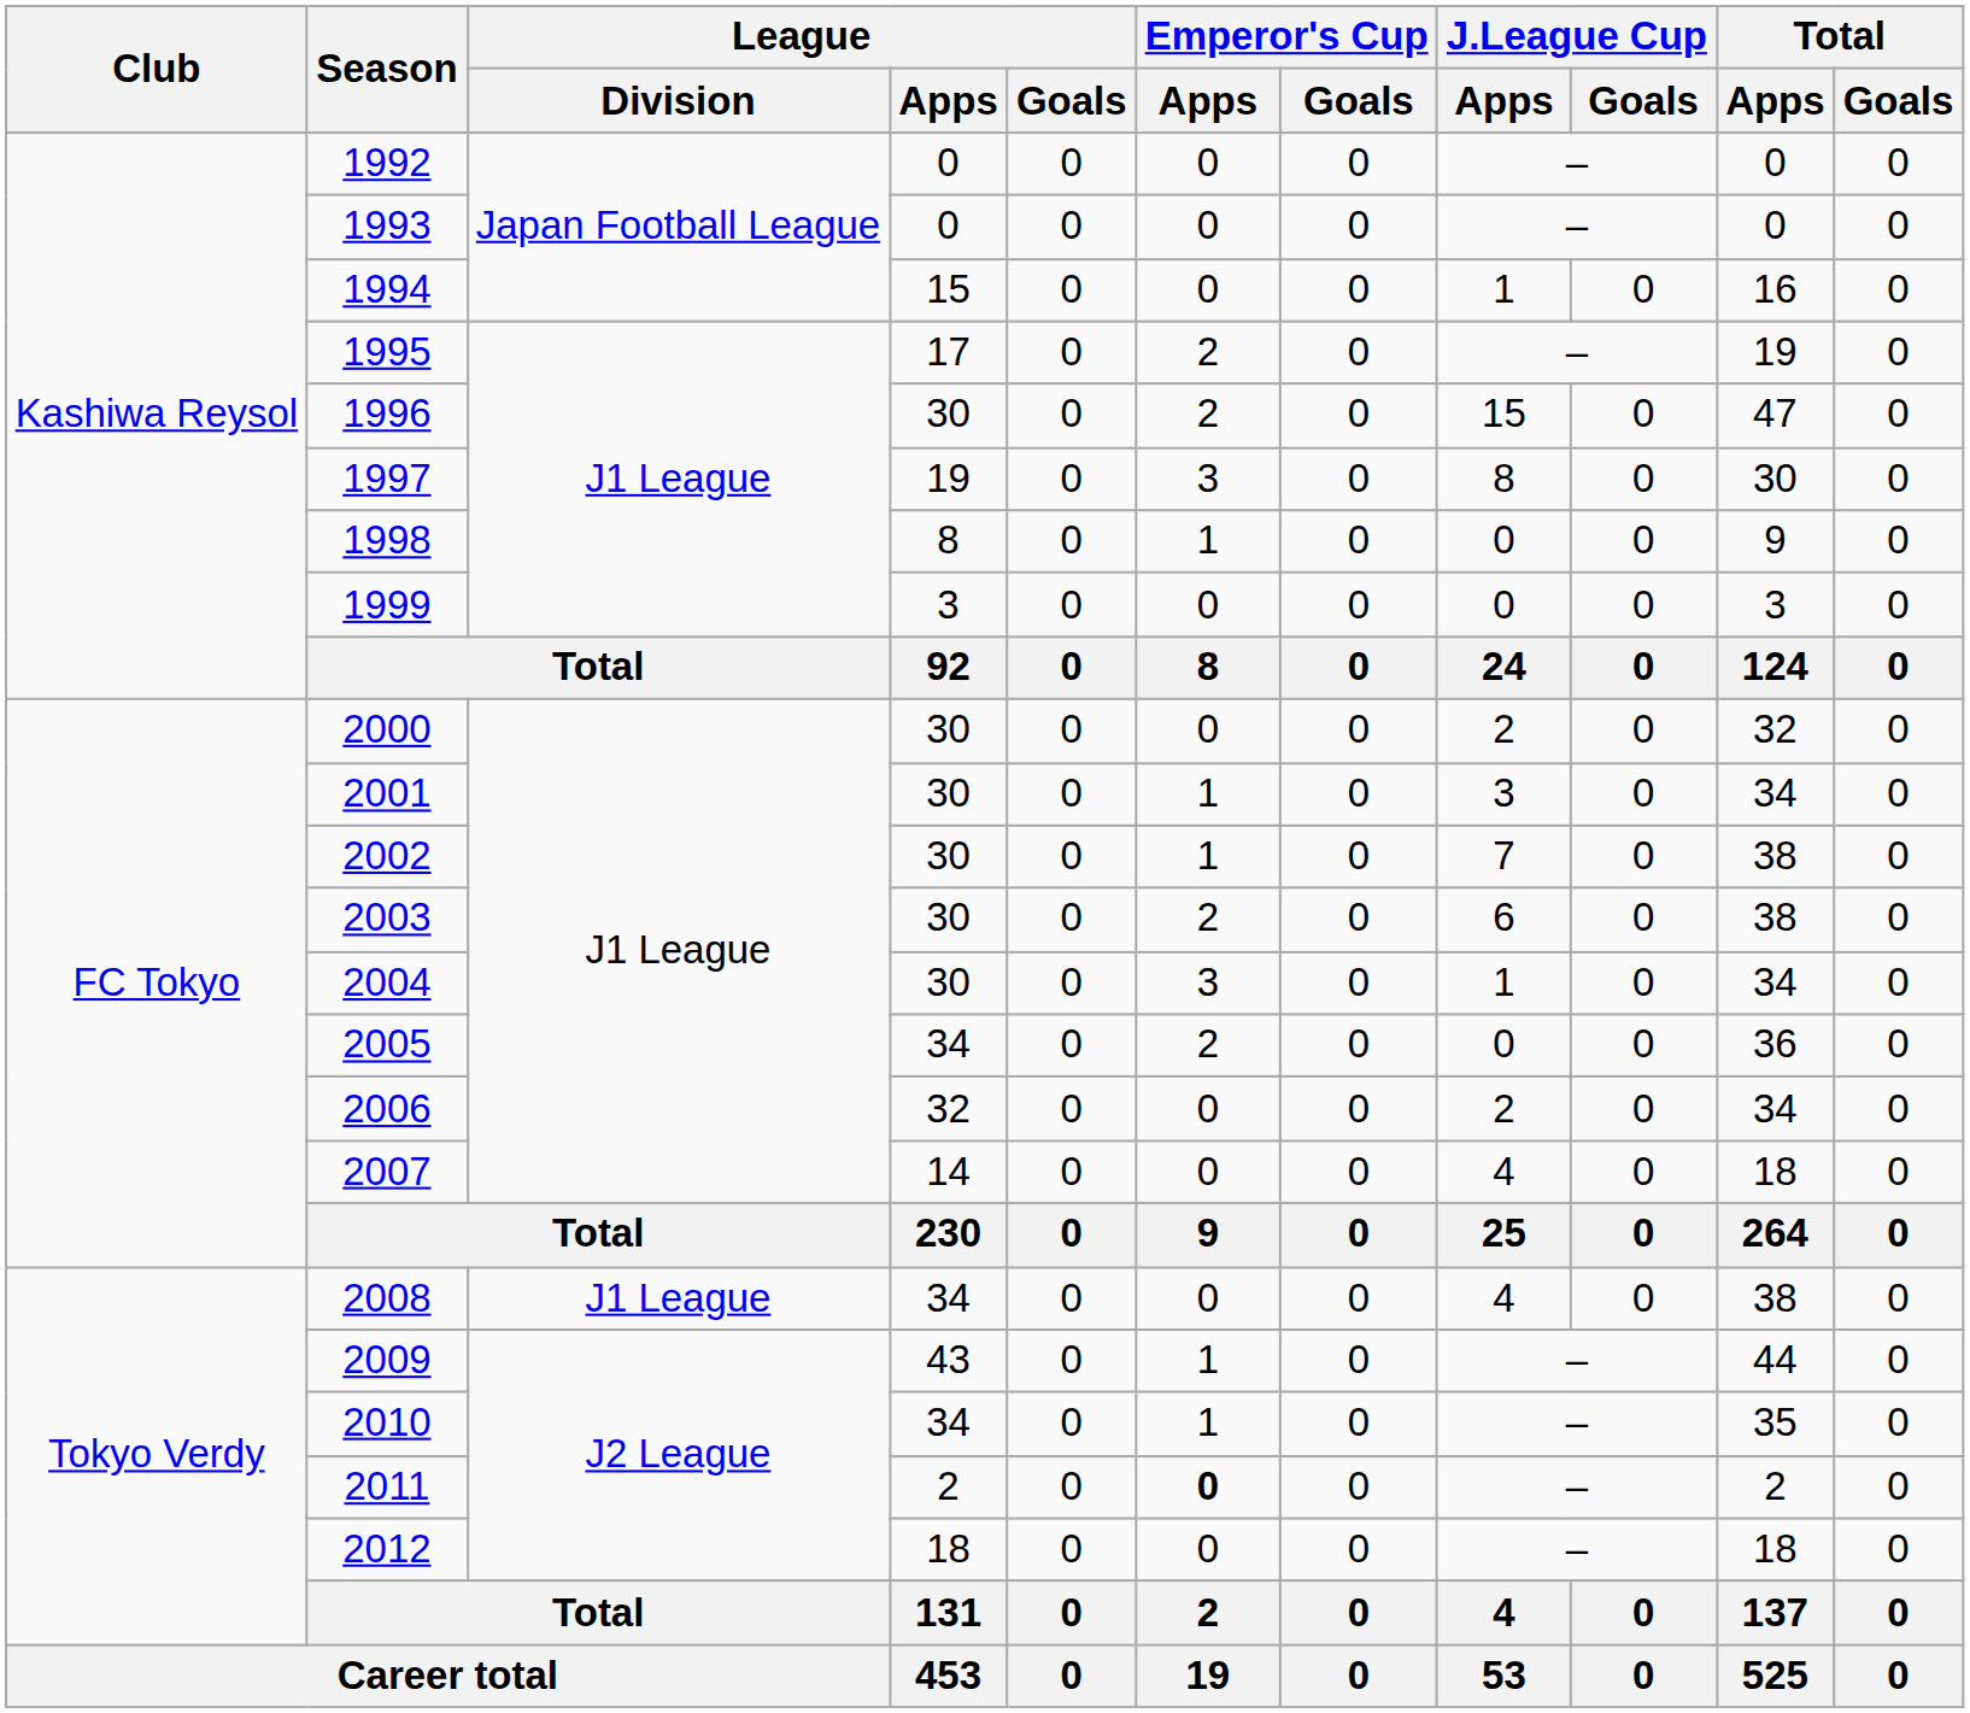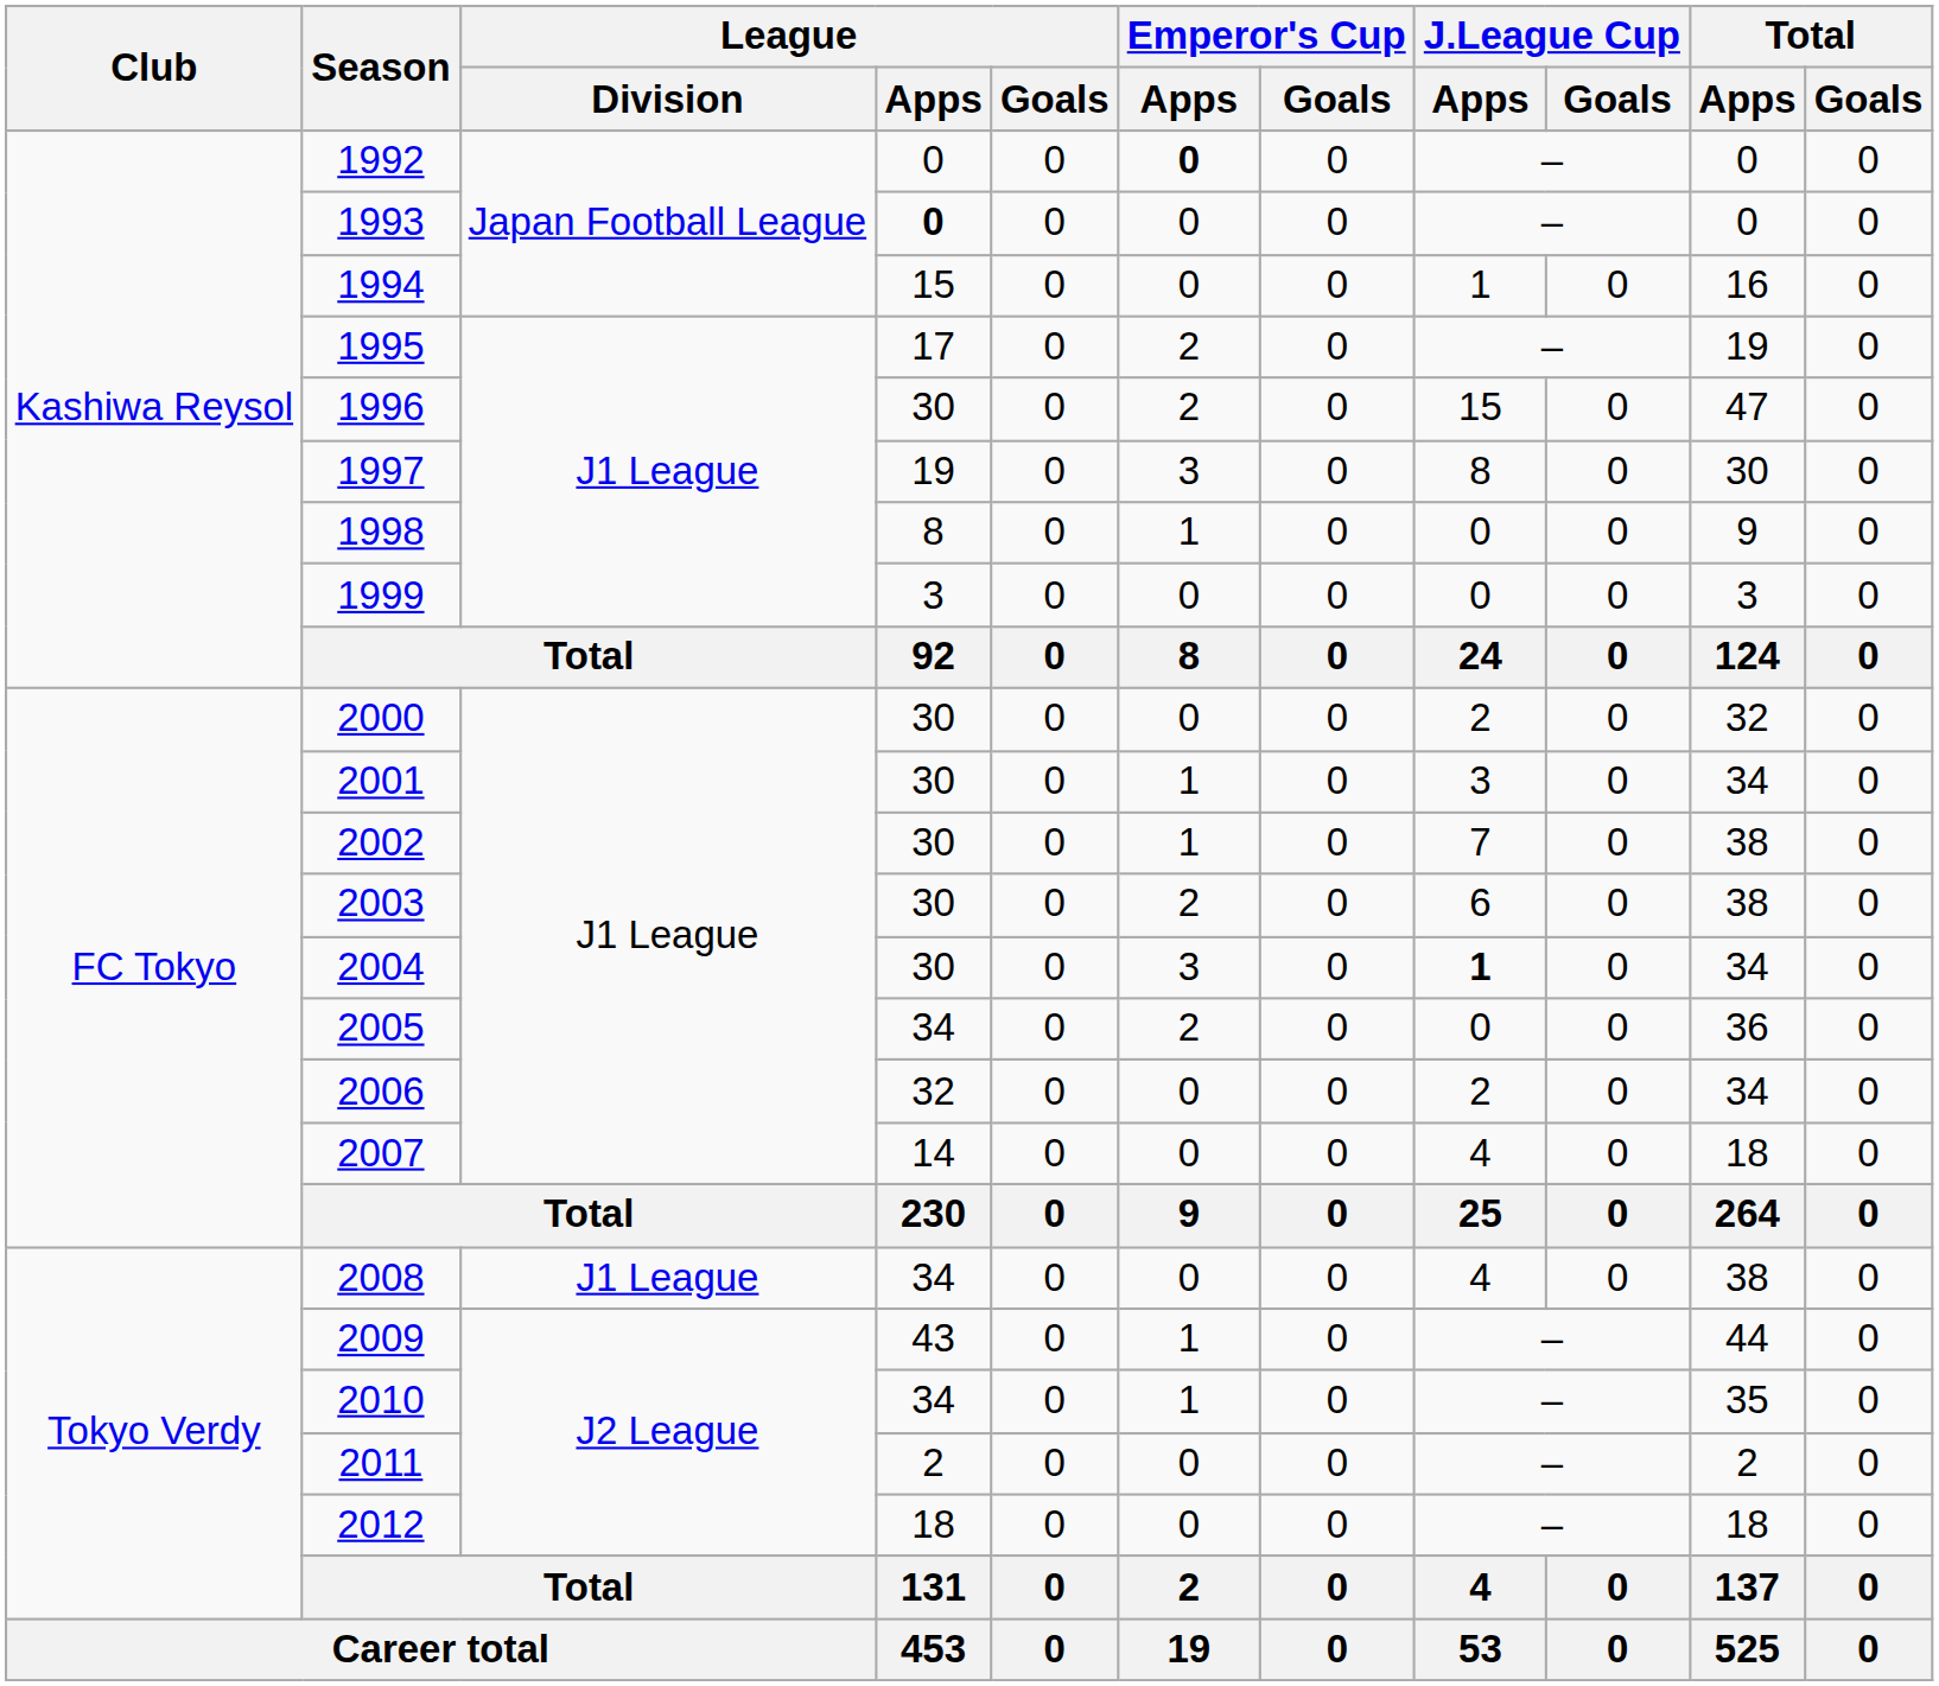1992 | Emperor's Cup / Apps: normal -> bold
1993 | League / Apps: normal -> bold
2004 | J.League Cup / Apps: normal -> bold
2011 | Emperor's Cup / Apps: bold -> normal
